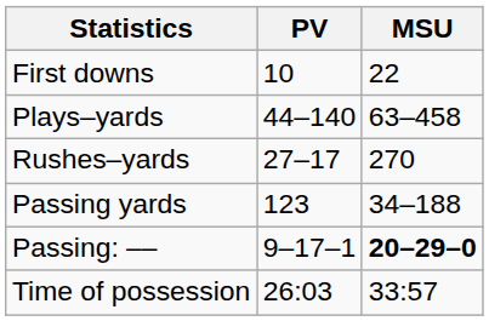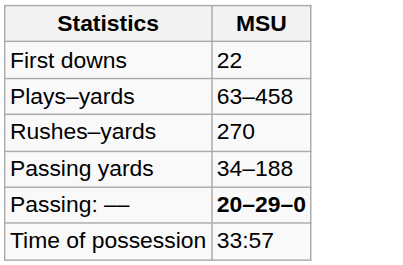- column: PV | 10 | 44–140 | 27–17 | 123 | 9–17–1 | 26:03
